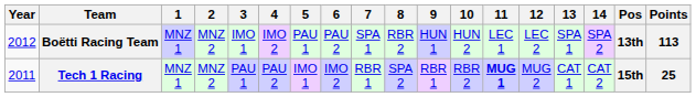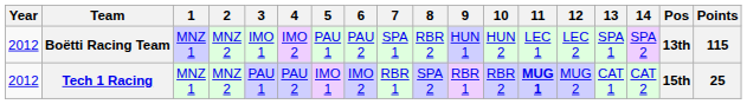Boëtti Racing Team | Points: 113 -> 115
Tech 1 Racing | Year: 2011 -> 2012
